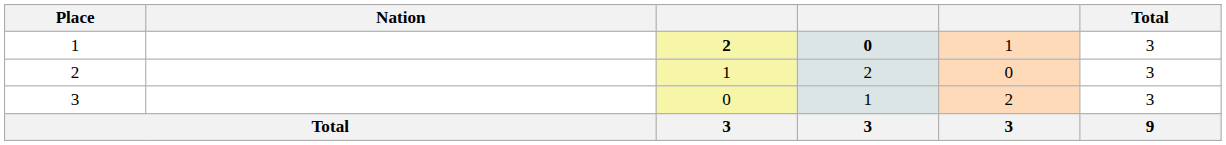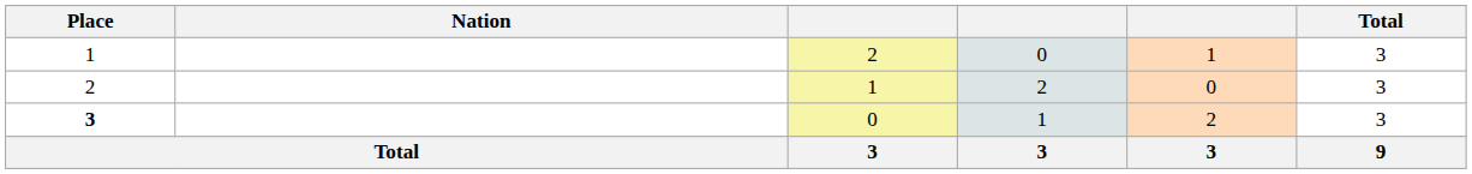row 2 | column 3: bold -> normal
row 2 | column 4: bold -> normal
row 4 | Place: normal -> bold
